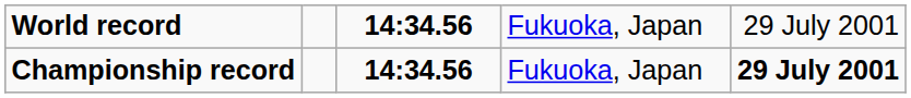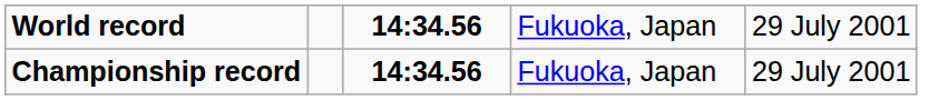Championship record | column 5: bold -> normal
